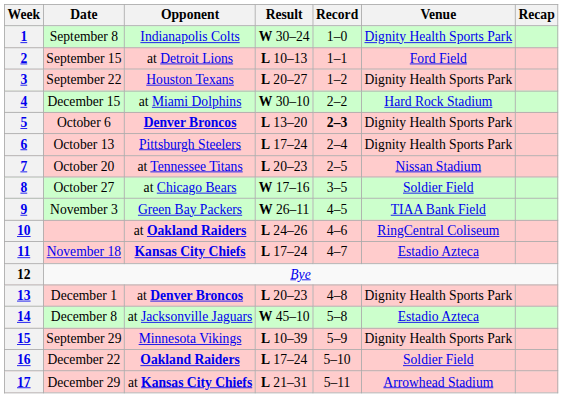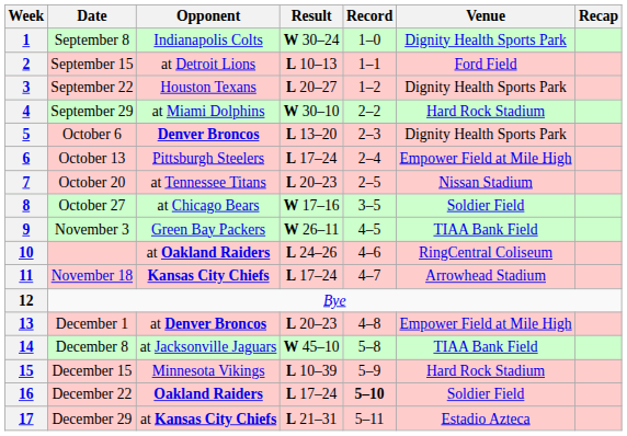4 | Date: December 15 -> September 29
5 | Record: bold -> normal
6 | Venue: Dignity Health Sports Park -> Empower Field at Mile High
11 | Venue: Estadio Azteca -> Arrowhead Stadium
13 | Venue: Dignity Health Sports Park -> Empower Field at Mile High
14 | Venue: Estadio Azteca -> TIAA Bank Field
15 | Date: September 29 -> December 15
15 | Venue: Dignity Health Sports Park -> Hard Rock Stadium
16 | Record: normal -> bold
17 | Venue: Arrowhead Stadium -> Estadio Azteca
